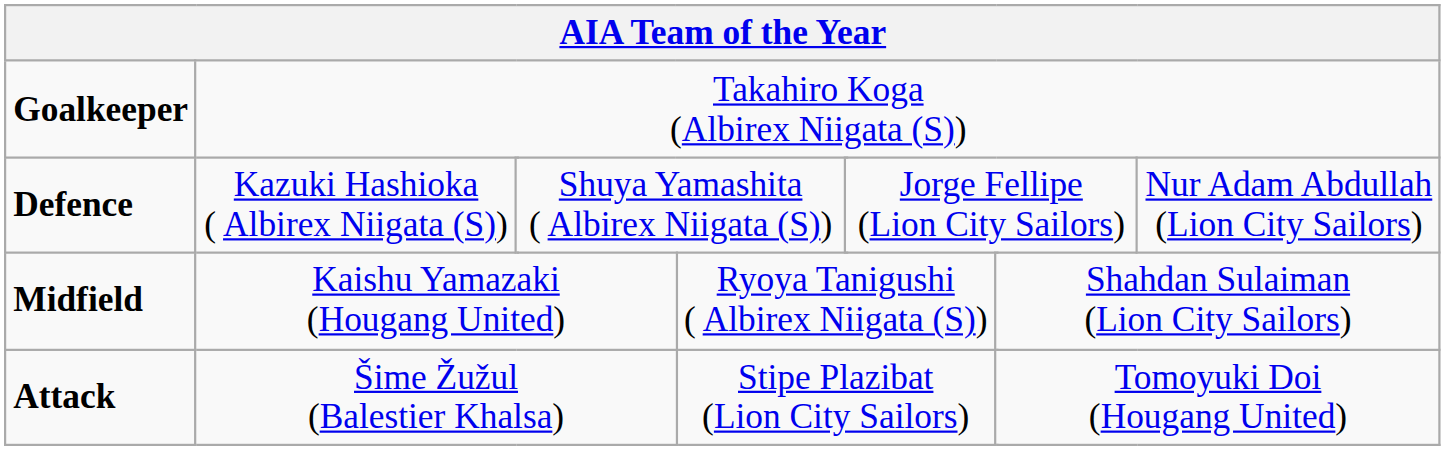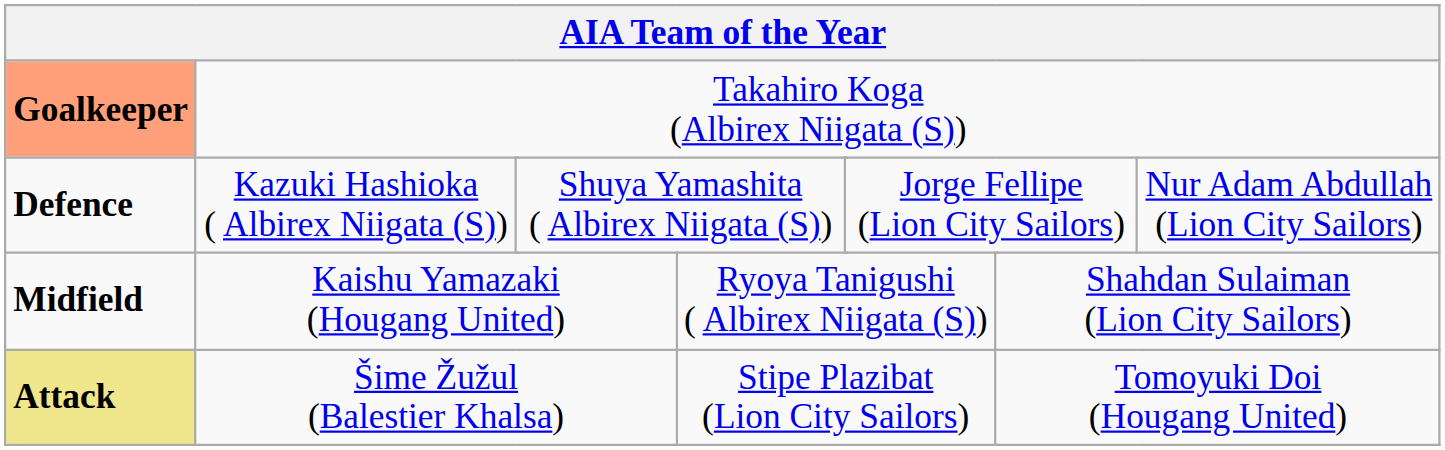Goalkeeper | column 1: no background -> lightsalmon background
Attack | column 1: no background -> khaki background
